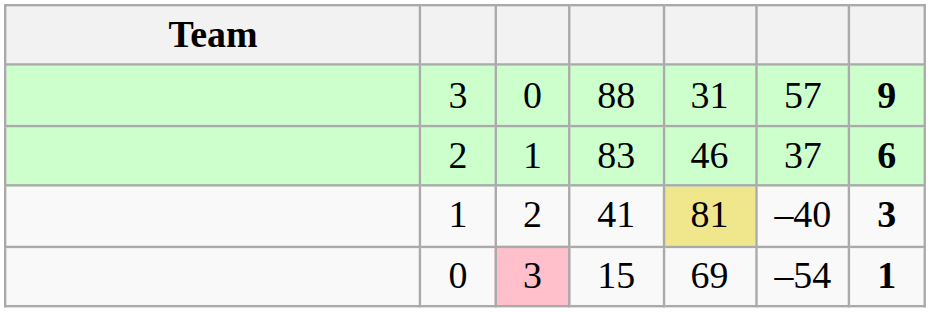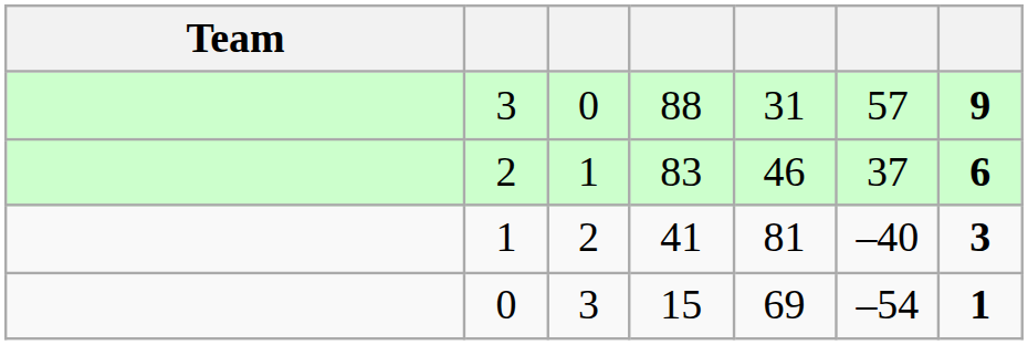row 4 | column 5: khaki background -> no background
row 5 | column 3: pink background -> no background
